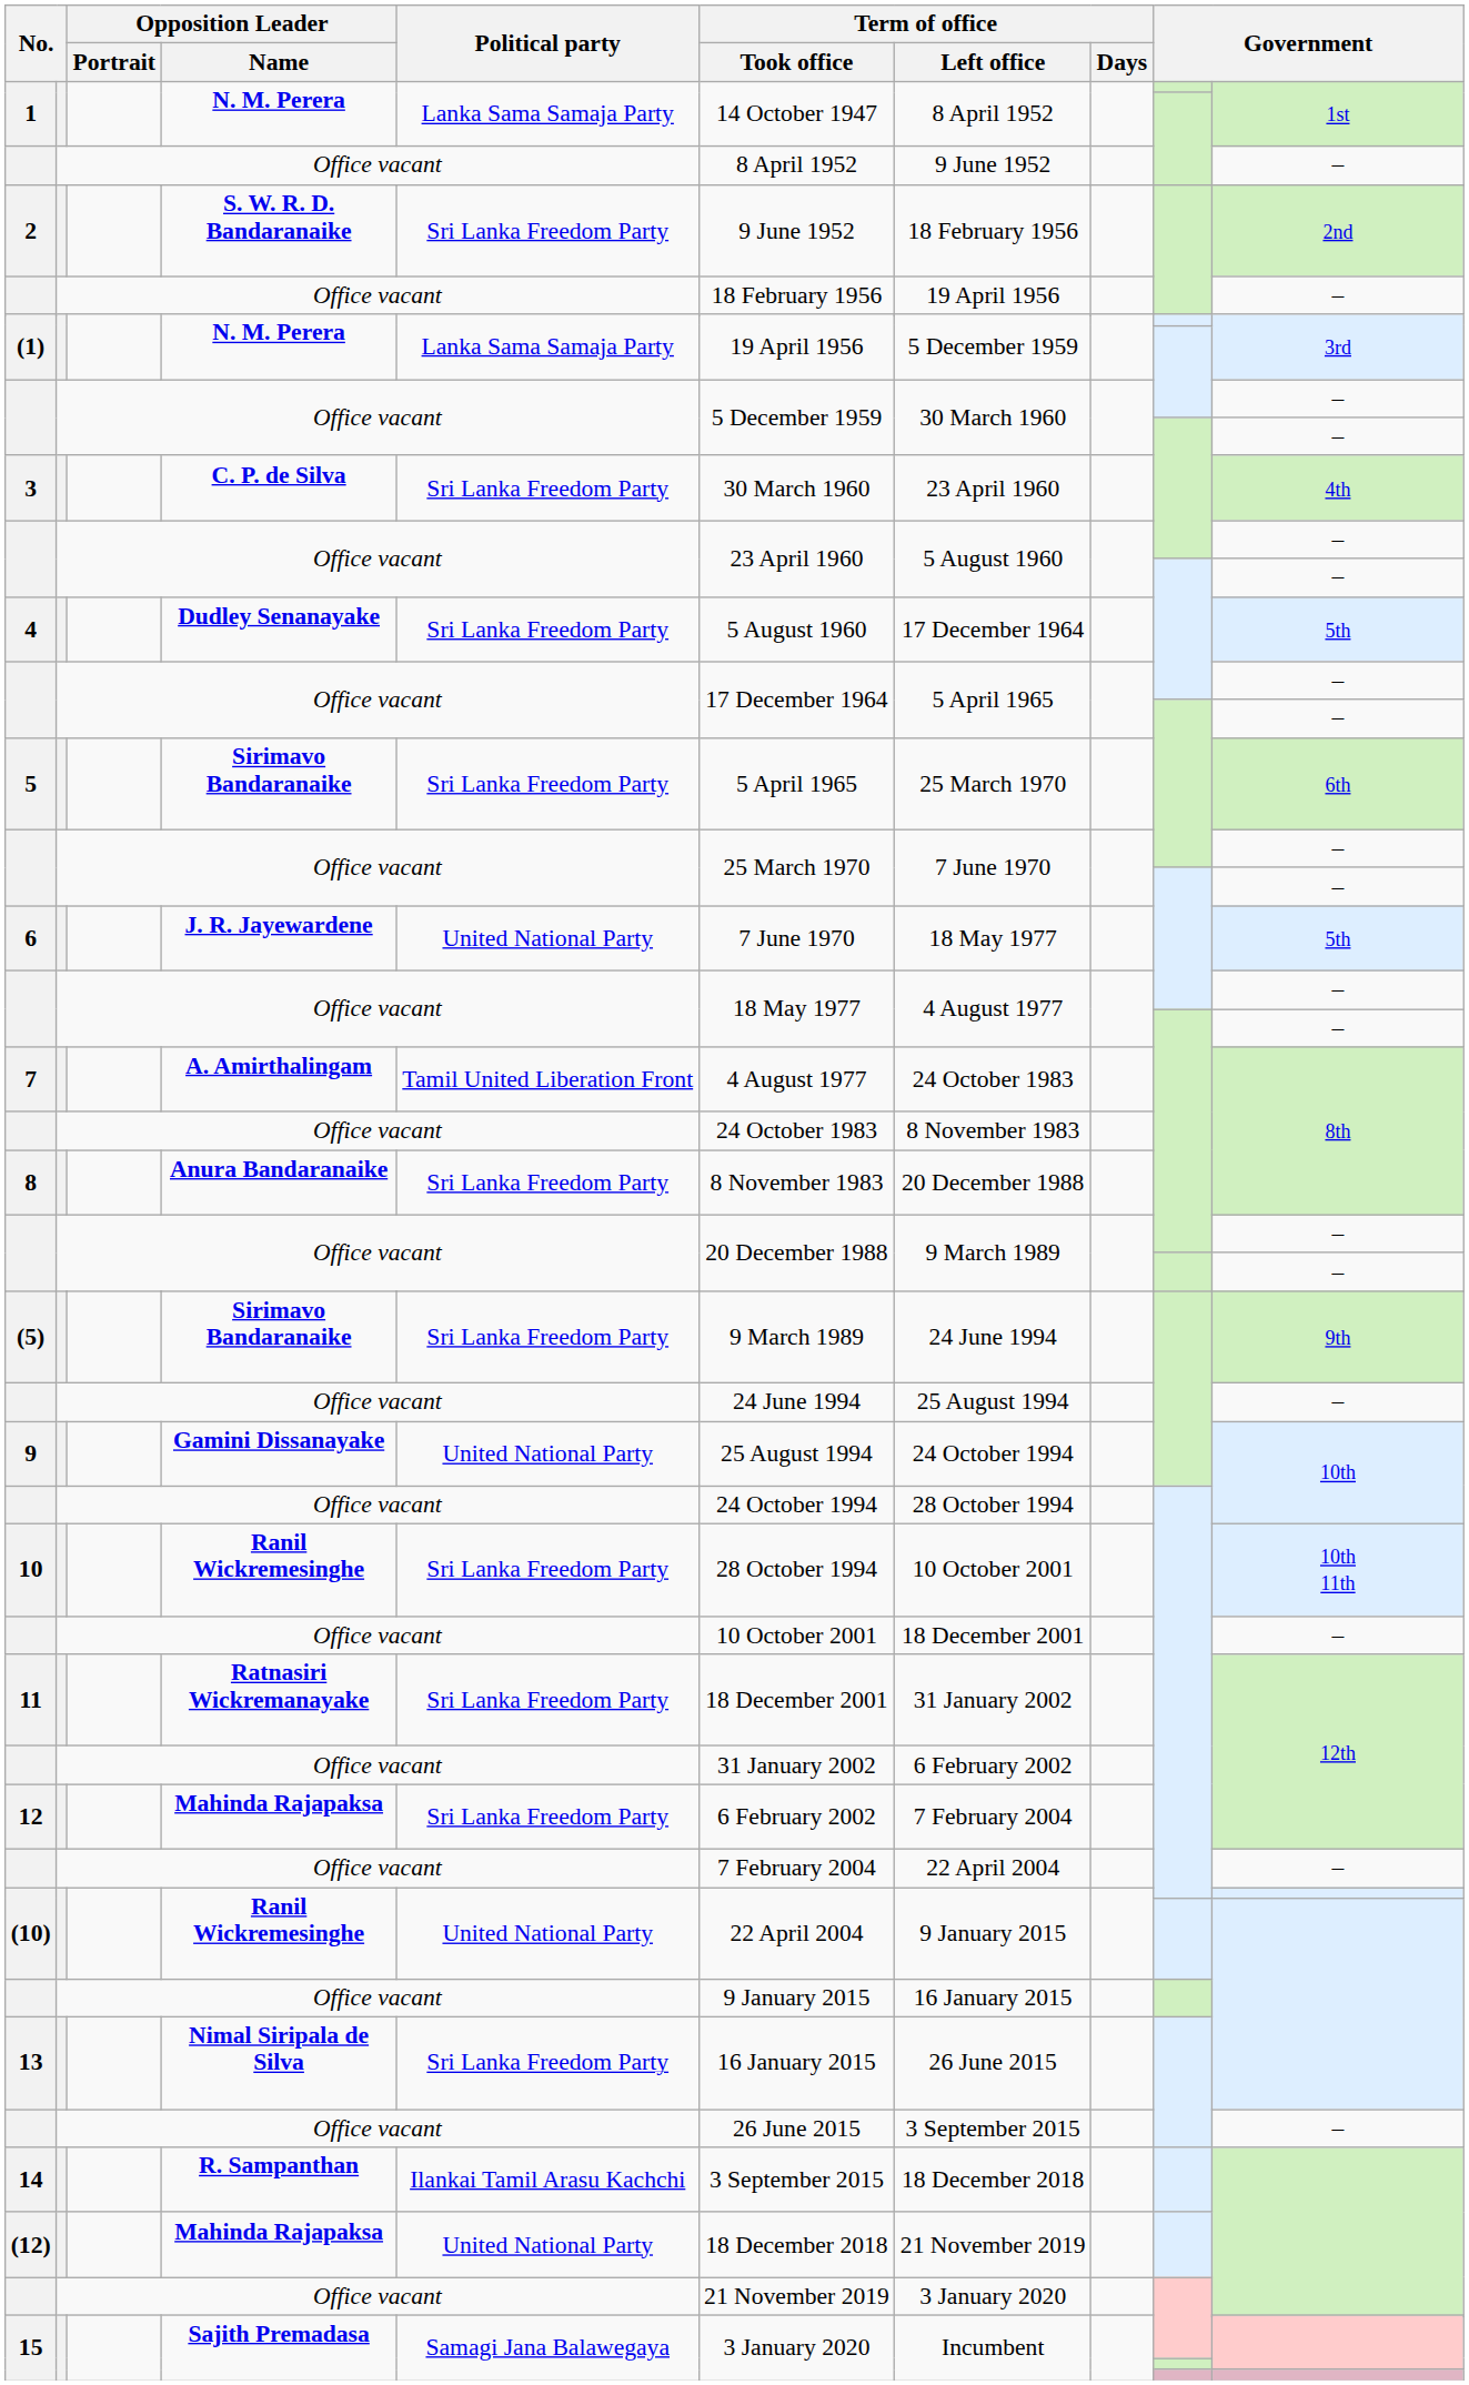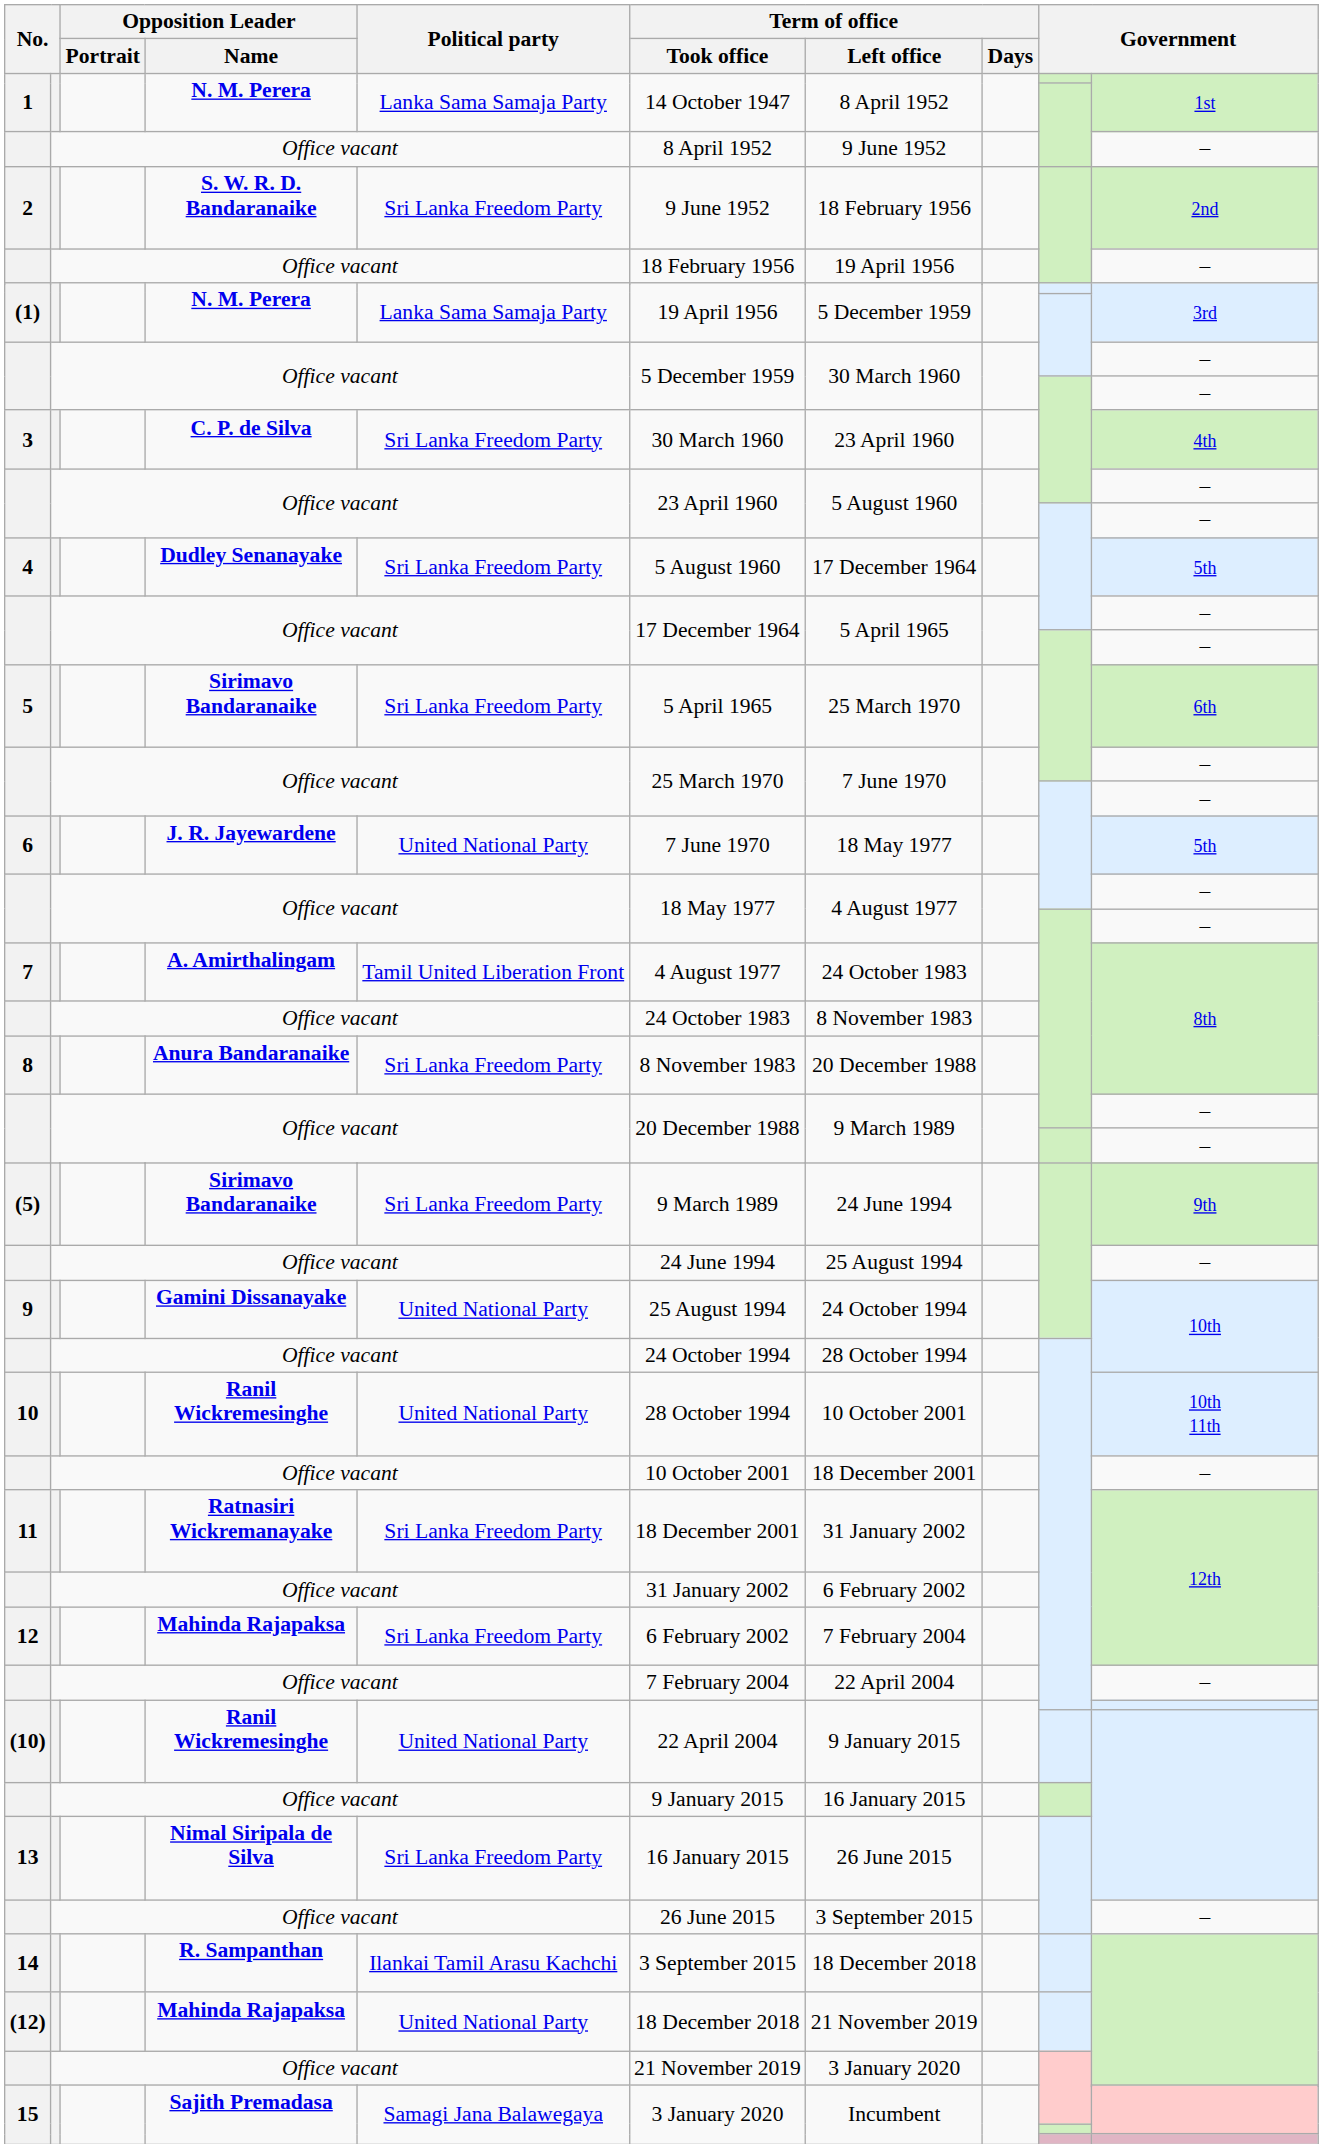10 | Political party: Sri Lanka Freedom Party -> United National Party
